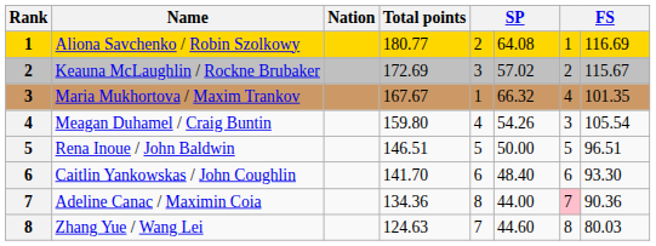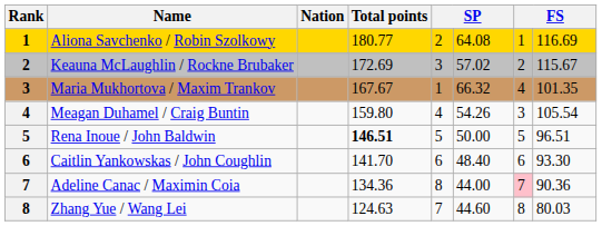Rena Inoue / John Baldwin | Total points: normal -> bold
